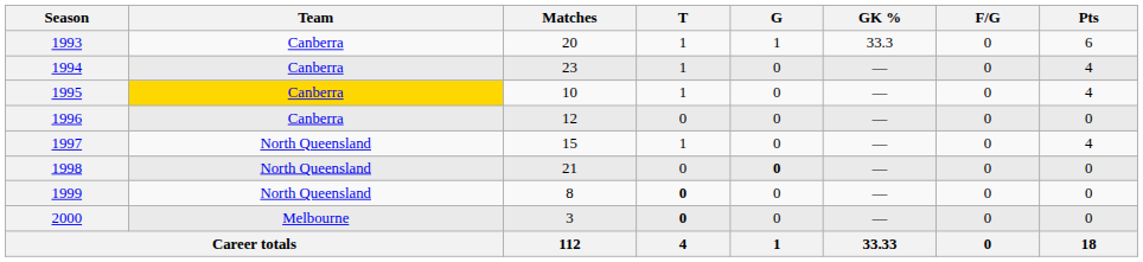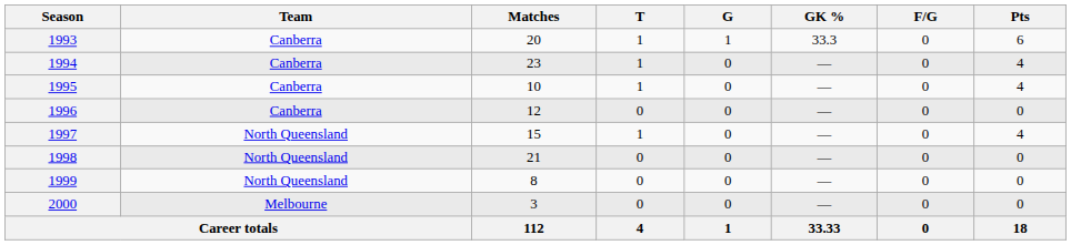1995 | Team: gold background -> no background
1998 | G: bold -> normal
1999 | T: bold -> normal
2000 | T: bold -> normal
